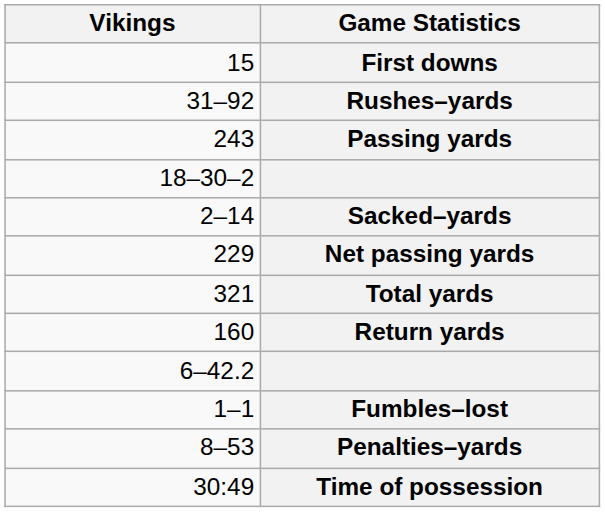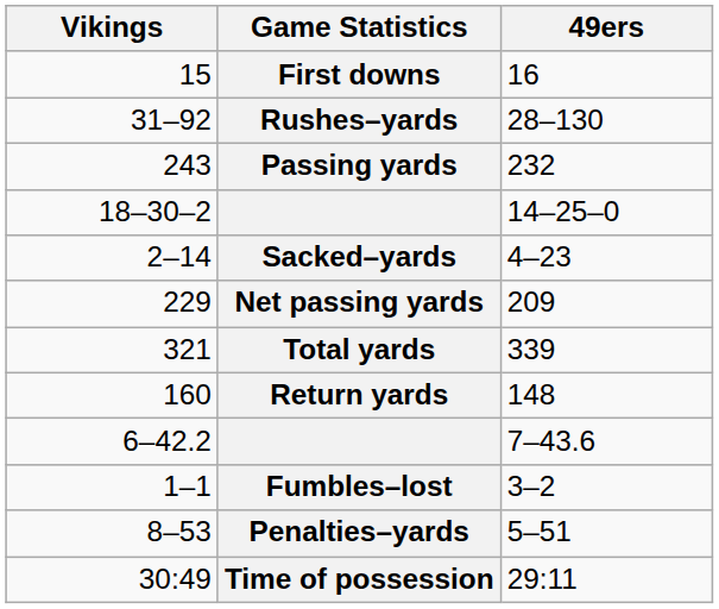+ column: 49ers | 16 | 28–130 | 232 | 14–25–0 | 4–23 | 209 | 339 | 148 | 7–43.6 | 3–2 | 5–51 | 29:11
